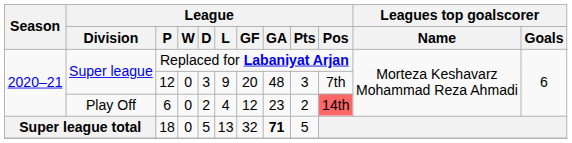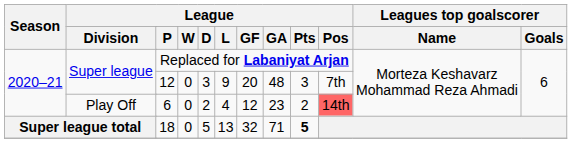18 | League / GA: bold -> normal
18 | League / Pts: normal -> bold
